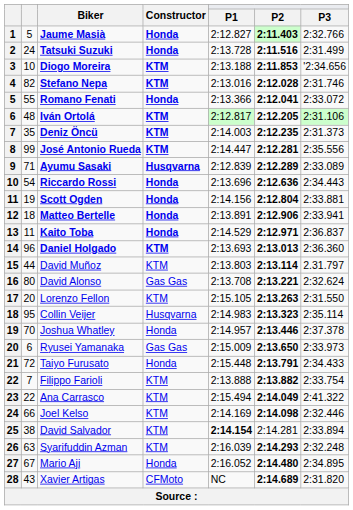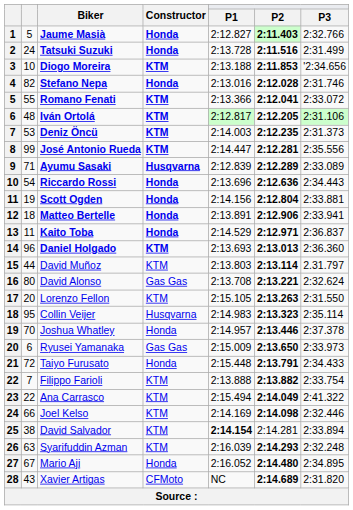Stefano Nepa | Constructor: KTM -> Honda
Romano Fenati | Constructor: Honda -> KTM
Deniz Öncü | column 2: 35 -> 53
